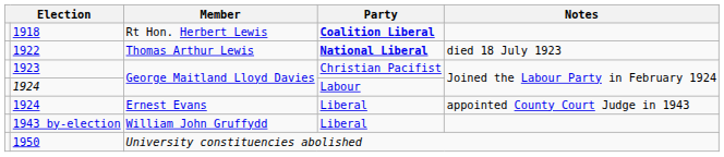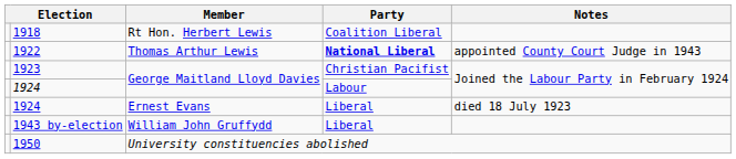1918 | Party: bold -> normal
1922 | Notes: died 18 July 1923 -> appointed County Court Judge in 1943
1924 / Ernest Evans | Notes: appointed County Court Judge in 1943 -> died 18 July 1923
